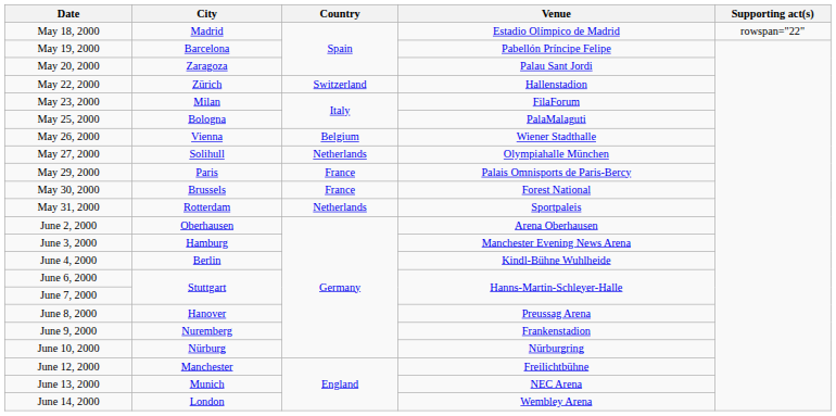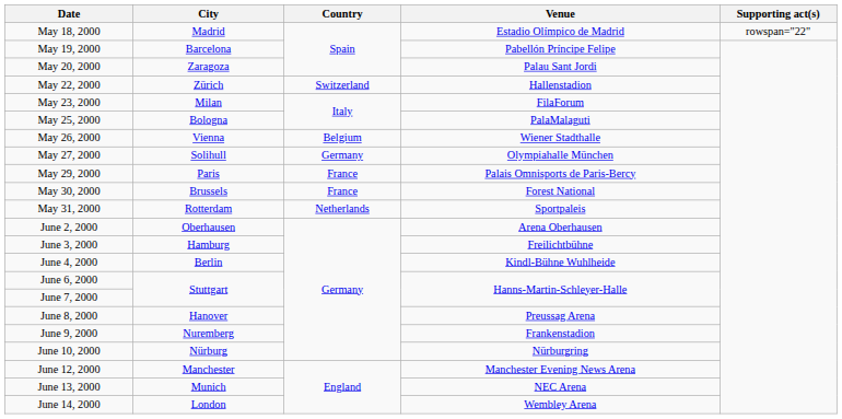May 27, 2000 | Country: Netherlands -> Germany
June 3, 2000 | Venue: Manchester Evening News Arena -> Freilichtbühne
June 12, 2000 | Venue: Freilichtbühne -> Manchester Evening News Arena
